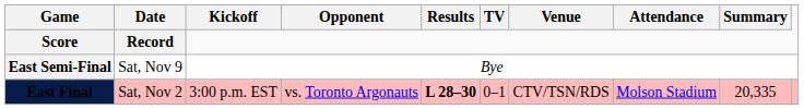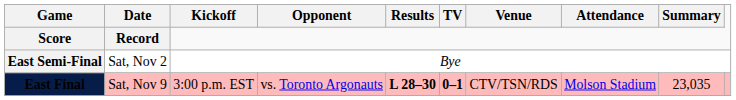East Semi-Final | Date / Record: Sat, Nov 9 -> Sat, Nov 2
East Final | Date / Record: Sat, Nov 2 -> Sat, Nov 9
East Final | TV: normal -> bold
East Final | Summary: 20,335 -> 23,035
